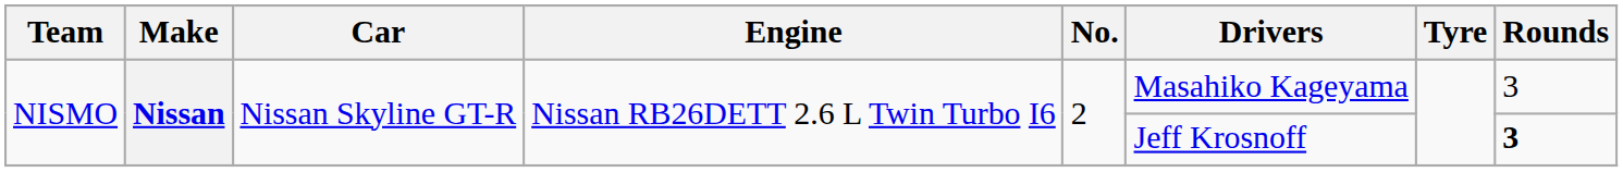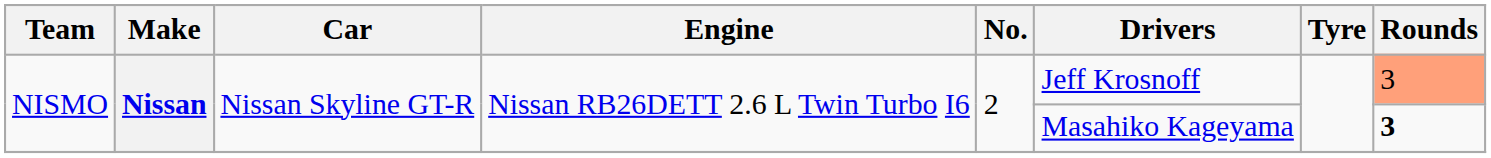row 2 | Drivers: Masahiko Kageyama -> Jeff Krosnoff
row 2 | Rounds: no background -> lightsalmon background
row 3 | Drivers: Jeff Krosnoff -> Masahiko Kageyama
